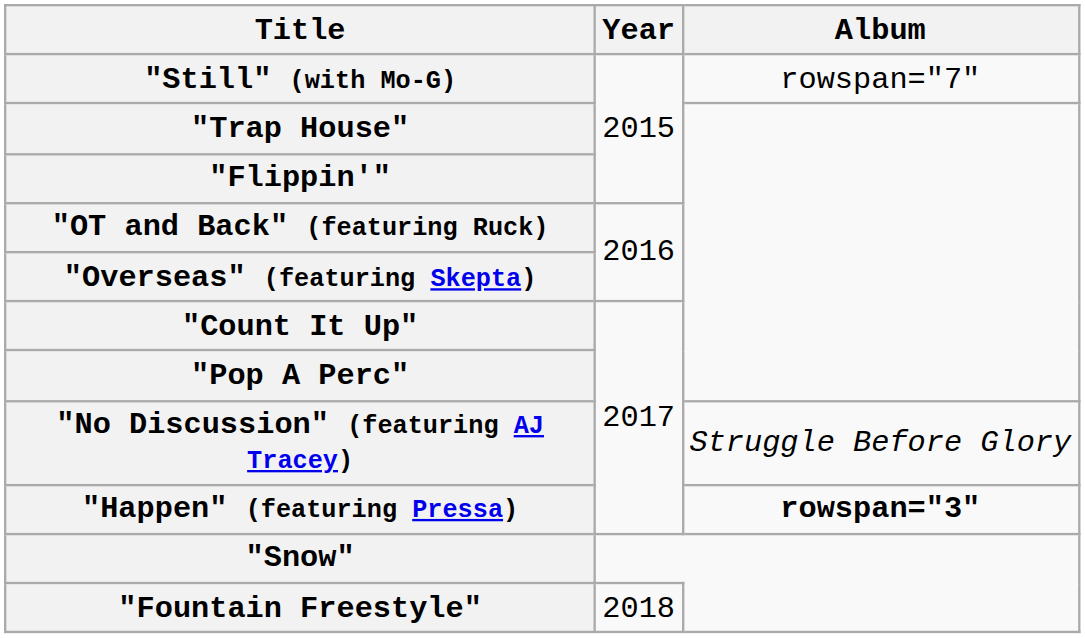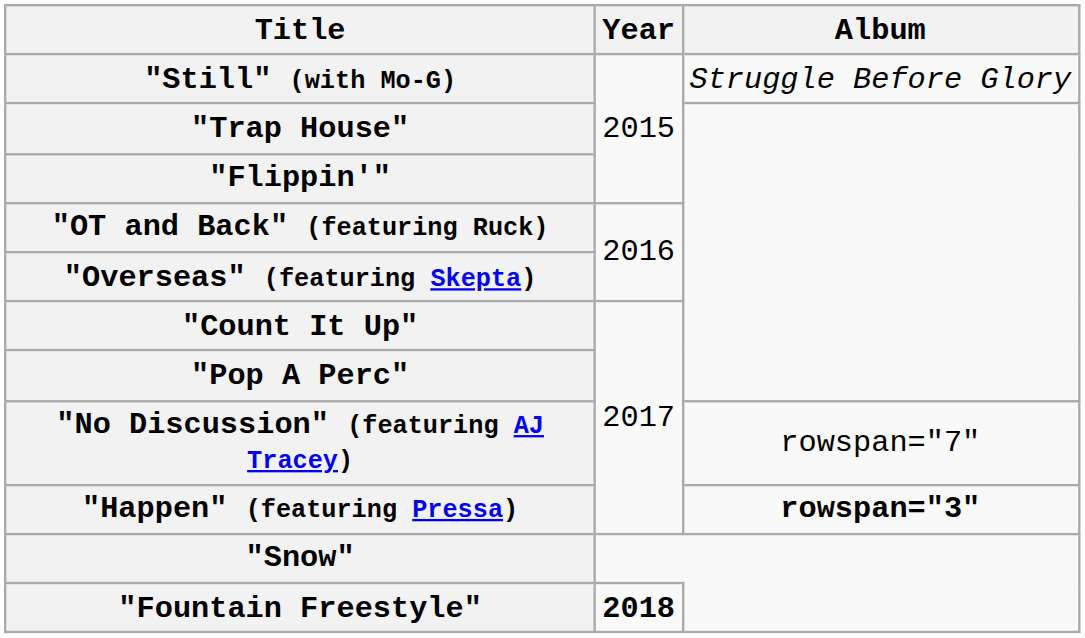"Still" (with Mo-G) | Album: rowspan="7" -> Struggle Before Glory
"No Discussion" (featuring AJ Tracey) | Album: Struggle Before Glory -> rowspan="7"
"Fountain Freestyle" | Year: normal -> bold
